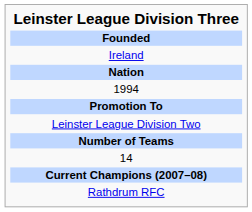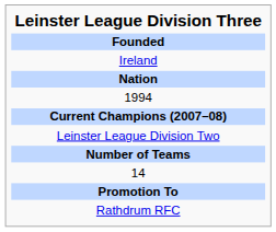row 6 | column 1: Promotion To -> Current Champions (2007–08)
row 10 | column 1: Current Champions (2007–08) -> Promotion To
